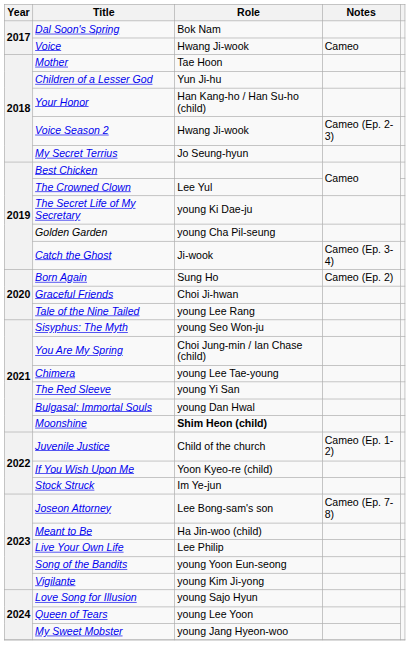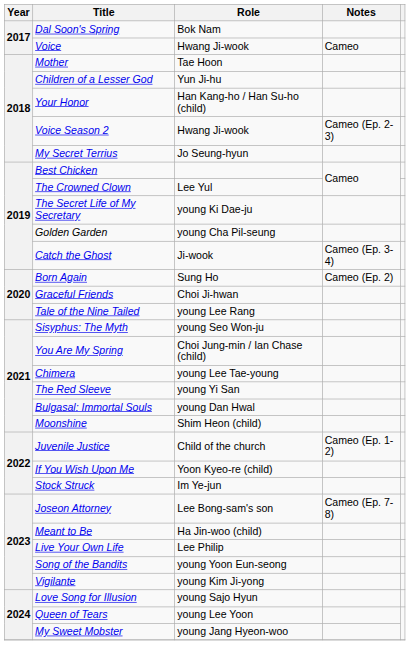Moonshine | Role: bold -> normal
